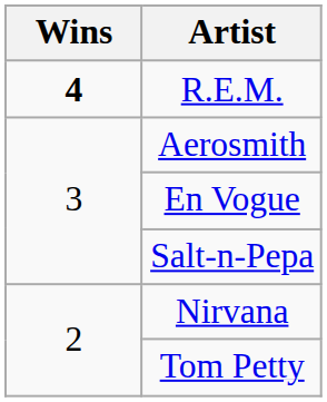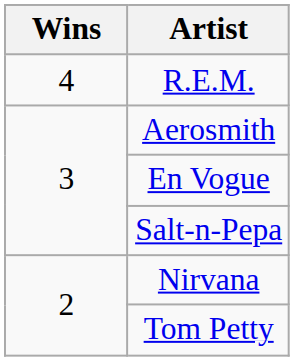R.E.M. | Wins: bold -> normal
